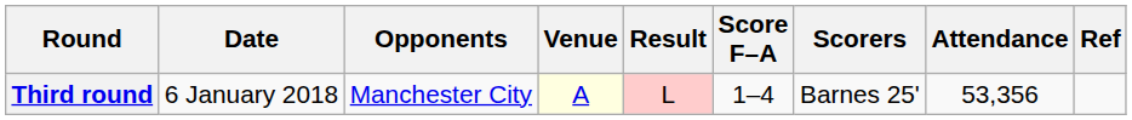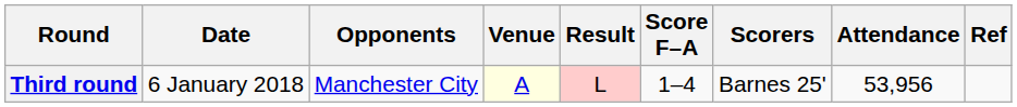Third round | Attendance: 53,356 -> 53,956
